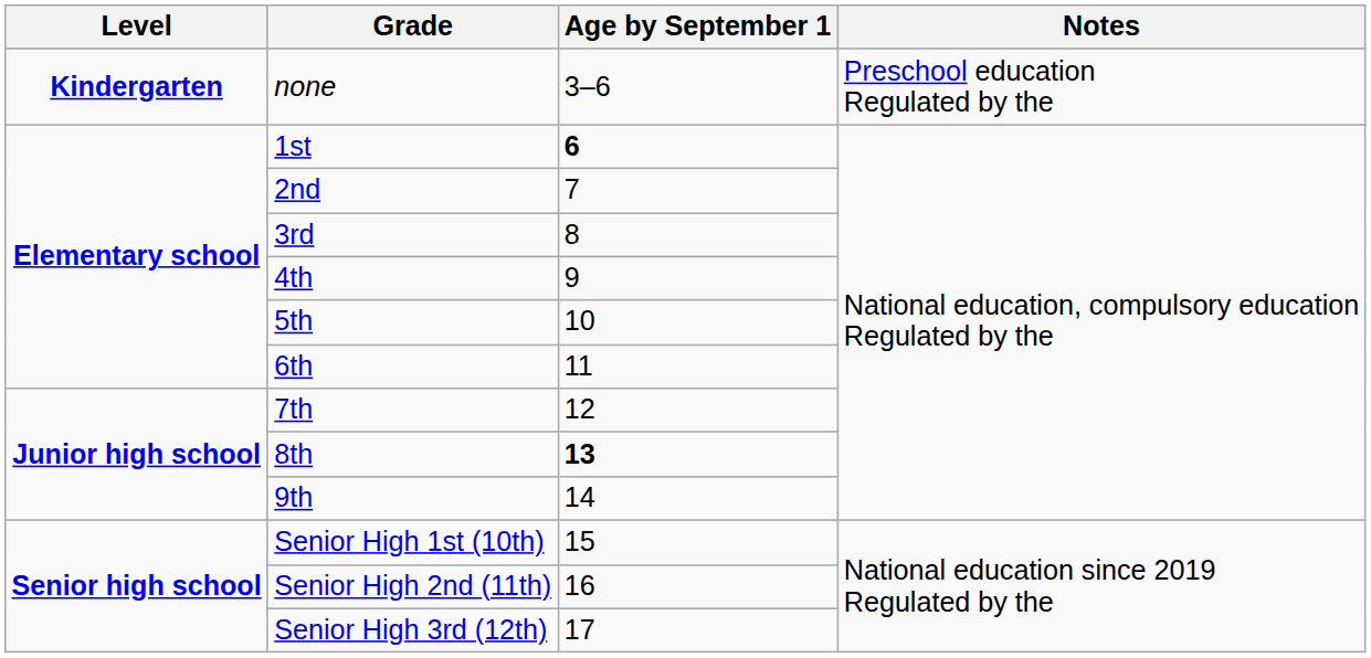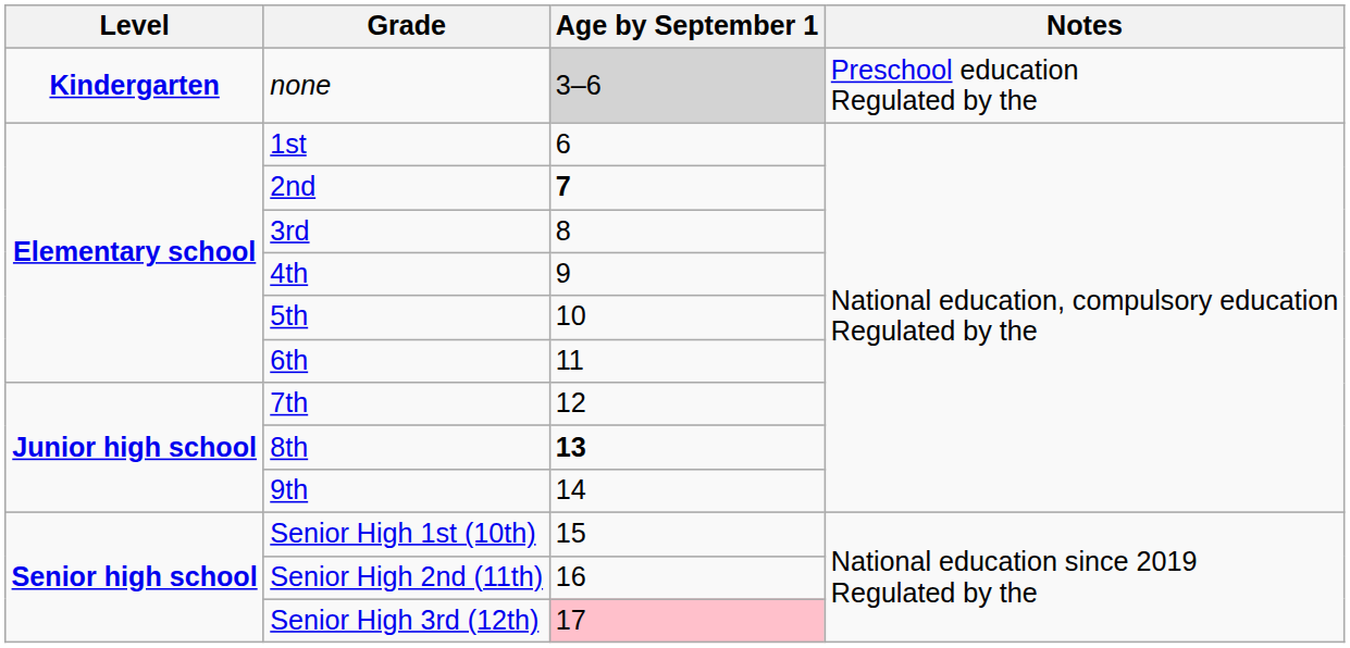none | Age by September 1: no background -> lightgrey background
1st | Age by September 1: bold -> normal
2nd | Age by September 1: normal -> bold
Senior High 3rd (12th) | Age by September 1: no background -> pink background
